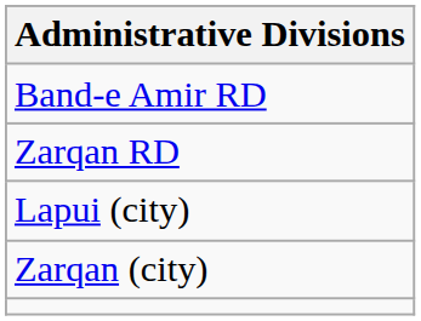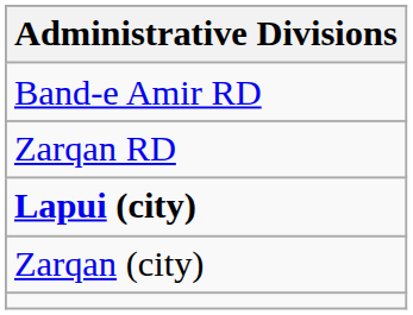row 4 | column 1: normal -> bold
